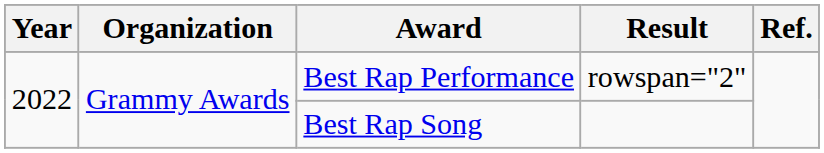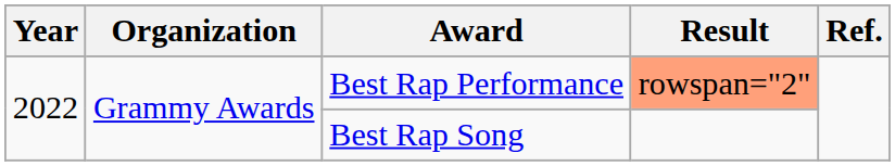Best Rap Performance | Result: no background -> lightsalmon background
